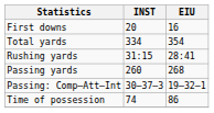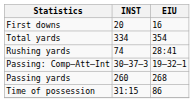Rushing yards | INST: 31:15 -> 74
rows swapped: Passing yards <-> Passing: Comp–Att–Int
Time of possession | INST: 74 -> 31:15
